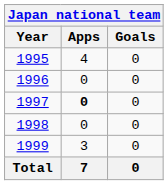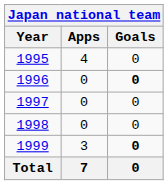1996 | Goals: normal -> bold
1997 | Apps: bold -> normal
1999 | Goals: normal -> bold
